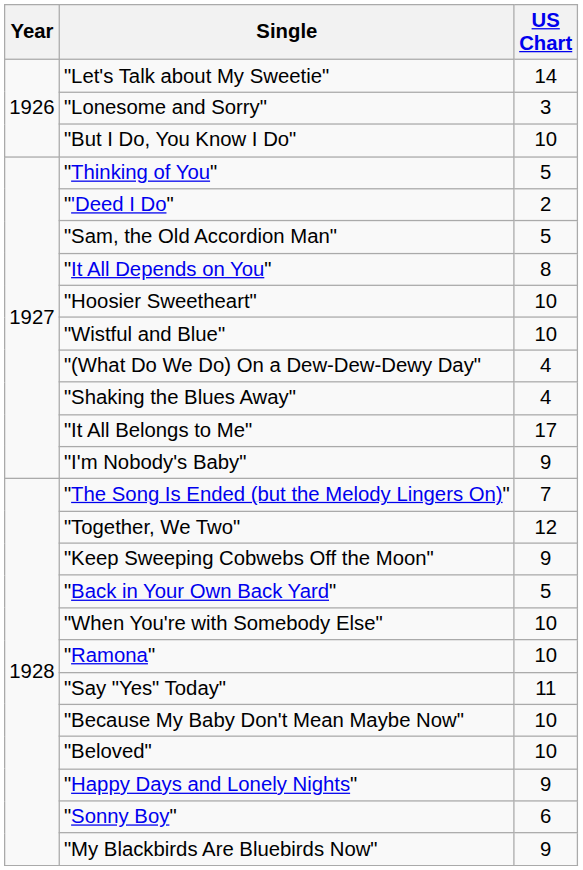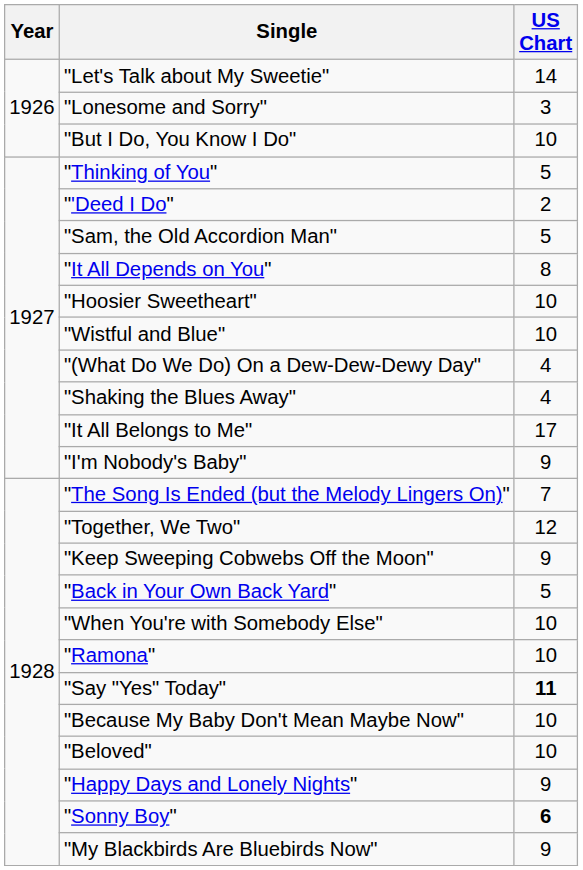"Say "Yes" Today" | US Chart: normal -> bold
"Sonny Boy" | US Chart: normal -> bold
